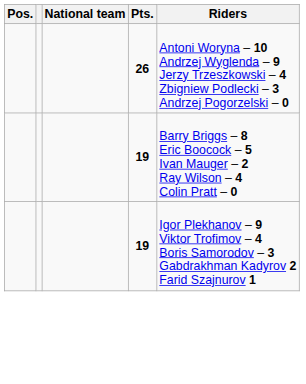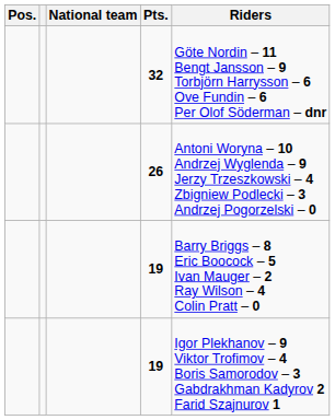+ row: 32 | Göte Nordin – 11 Bengt Jansson – 9 Torbjörn Harrysson – 6 Ove Fundin – 6 Per Olof Söderman – dnr
